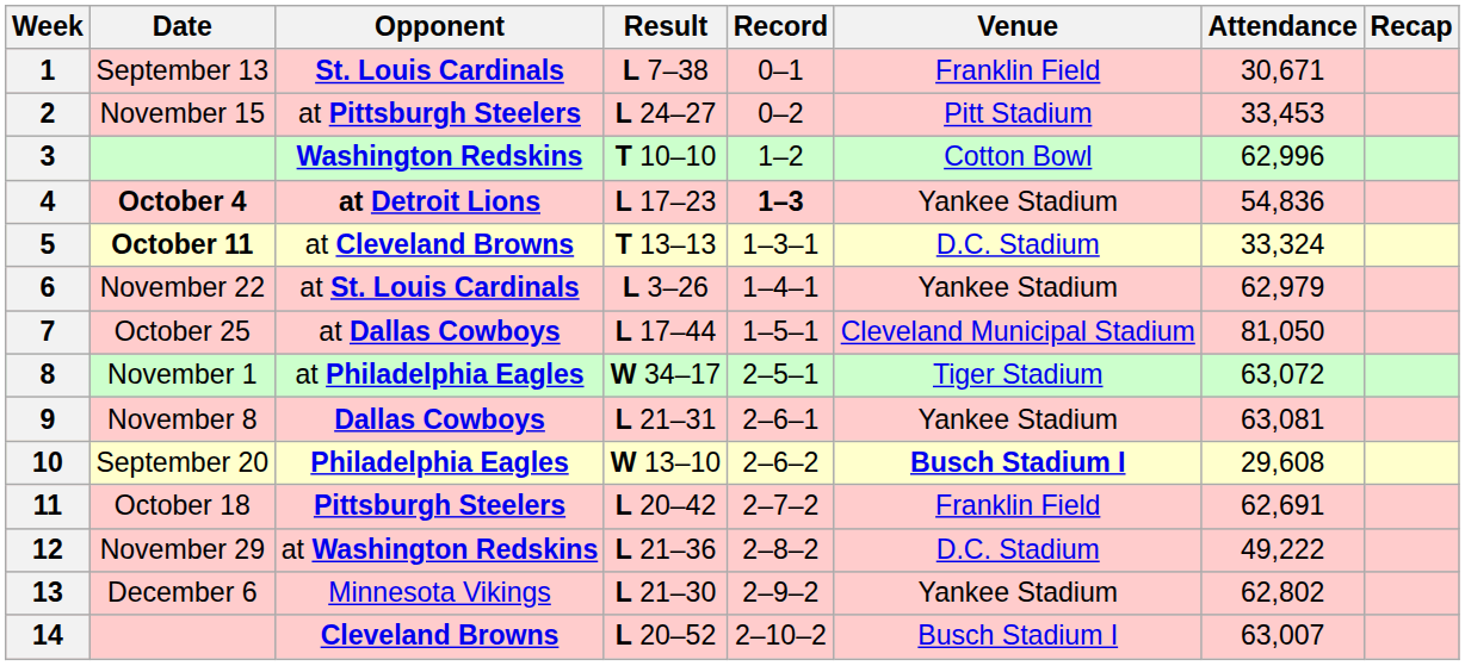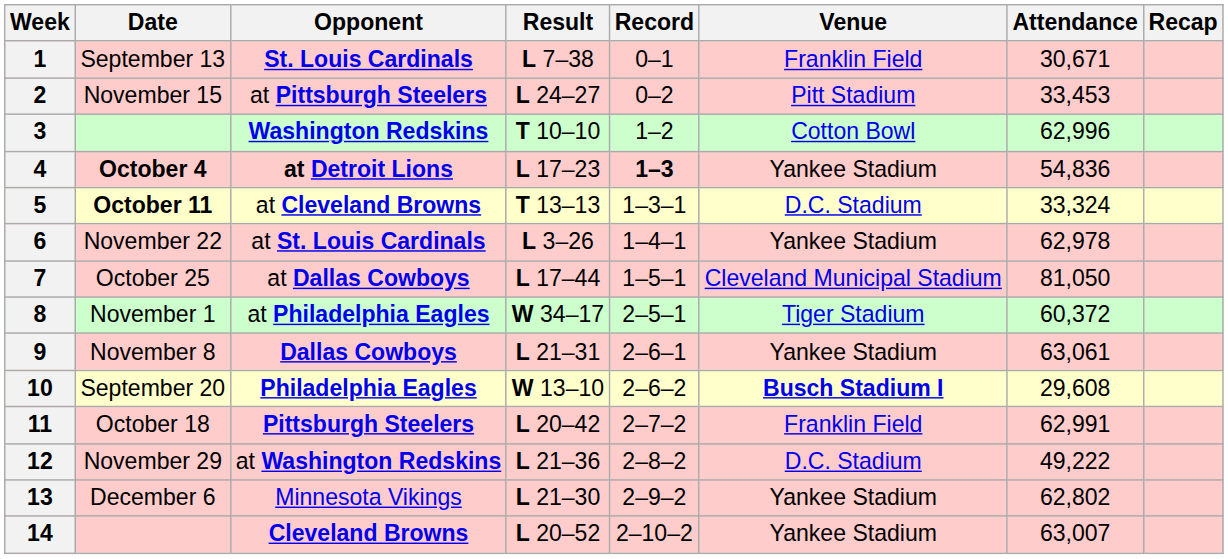6 | Attendance: 62,979 -> 62,978
8 | Attendance: 63,072 -> 60,372
9 | Attendance: 63,081 -> 63,061
11 | Attendance: 62,691 -> 62,991
14 | Venue: Busch Stadium I -> Yankee Stadium
